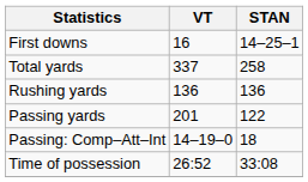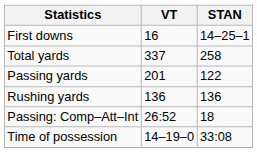rows swapped: Rushing yards <-> Passing yards
Passing: Comp–Att–Int | VT: 14–19–0 -> 26:52
Time of possession | VT: 26:52 -> 14–19–0
